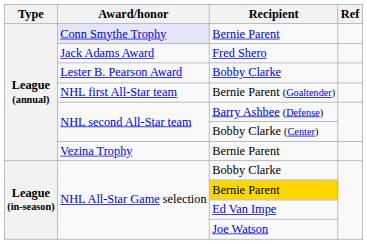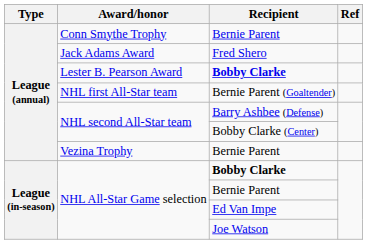Conn Smythe Trophy / Bernie Parent | Award/honor: lavender background -> no background
Lester B. Pearson Award / Bobby Clarke | Recipient: normal -> bold
NHL All-Star Game selection / Bobby Clarke | Recipient: normal -> bold
NHL All-Star Game selection / Bernie Parent | Recipient: gold background -> no background
